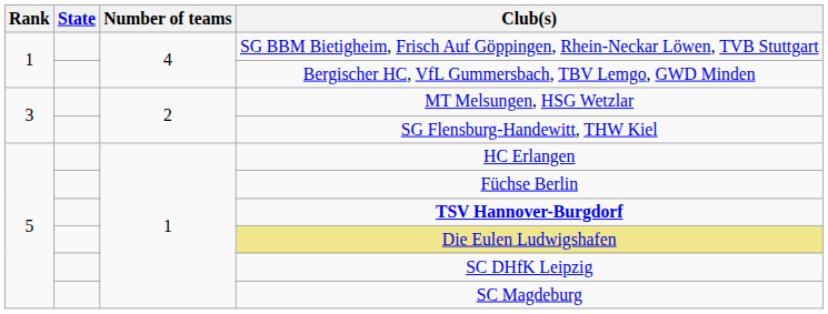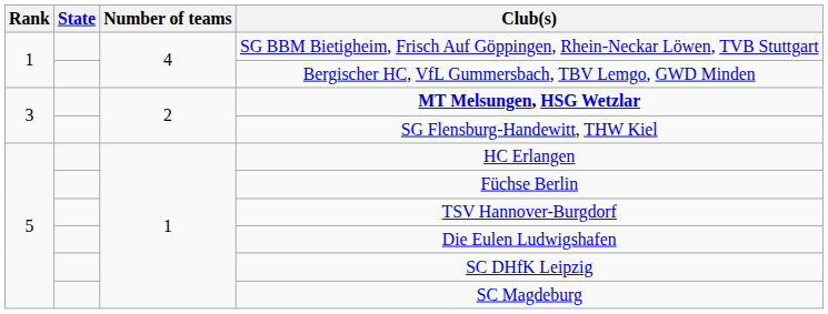MT Melsungen, HSG Wetzlar | Club(s): normal -> bold
TSV Hannover-Burgdorf | Club(s): bold -> normal
Die Eulen Ludwigshafen | Club(s): khaki background -> no background
